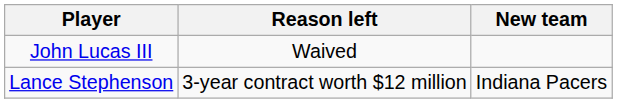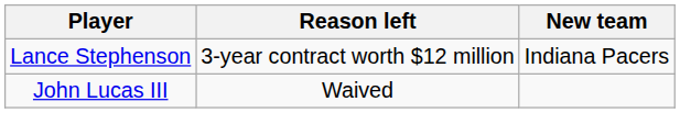rows swapped: John Lucas III <-> Lance Stephenson
